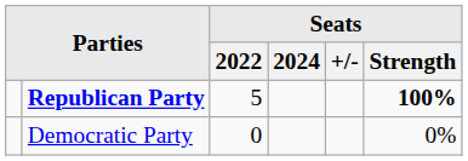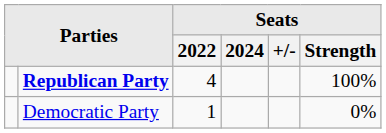Republican Party | Seats / 2022: 5 -> 4
Republican Party | Seats / Strength: bold -> normal
Democratic Party | Seats / 2022: 0 -> 1
